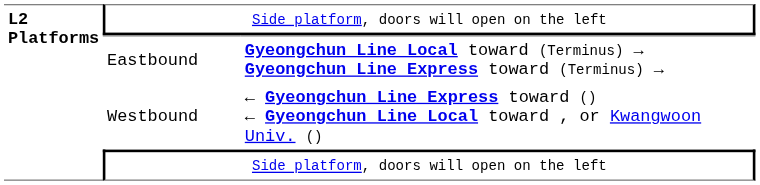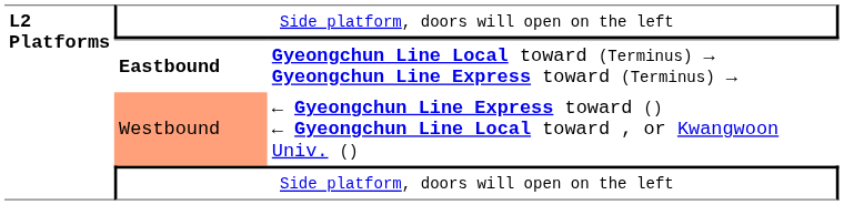Eastbound | column 2: normal -> bold
Westbound | column 2: no background -> lightsalmon background
